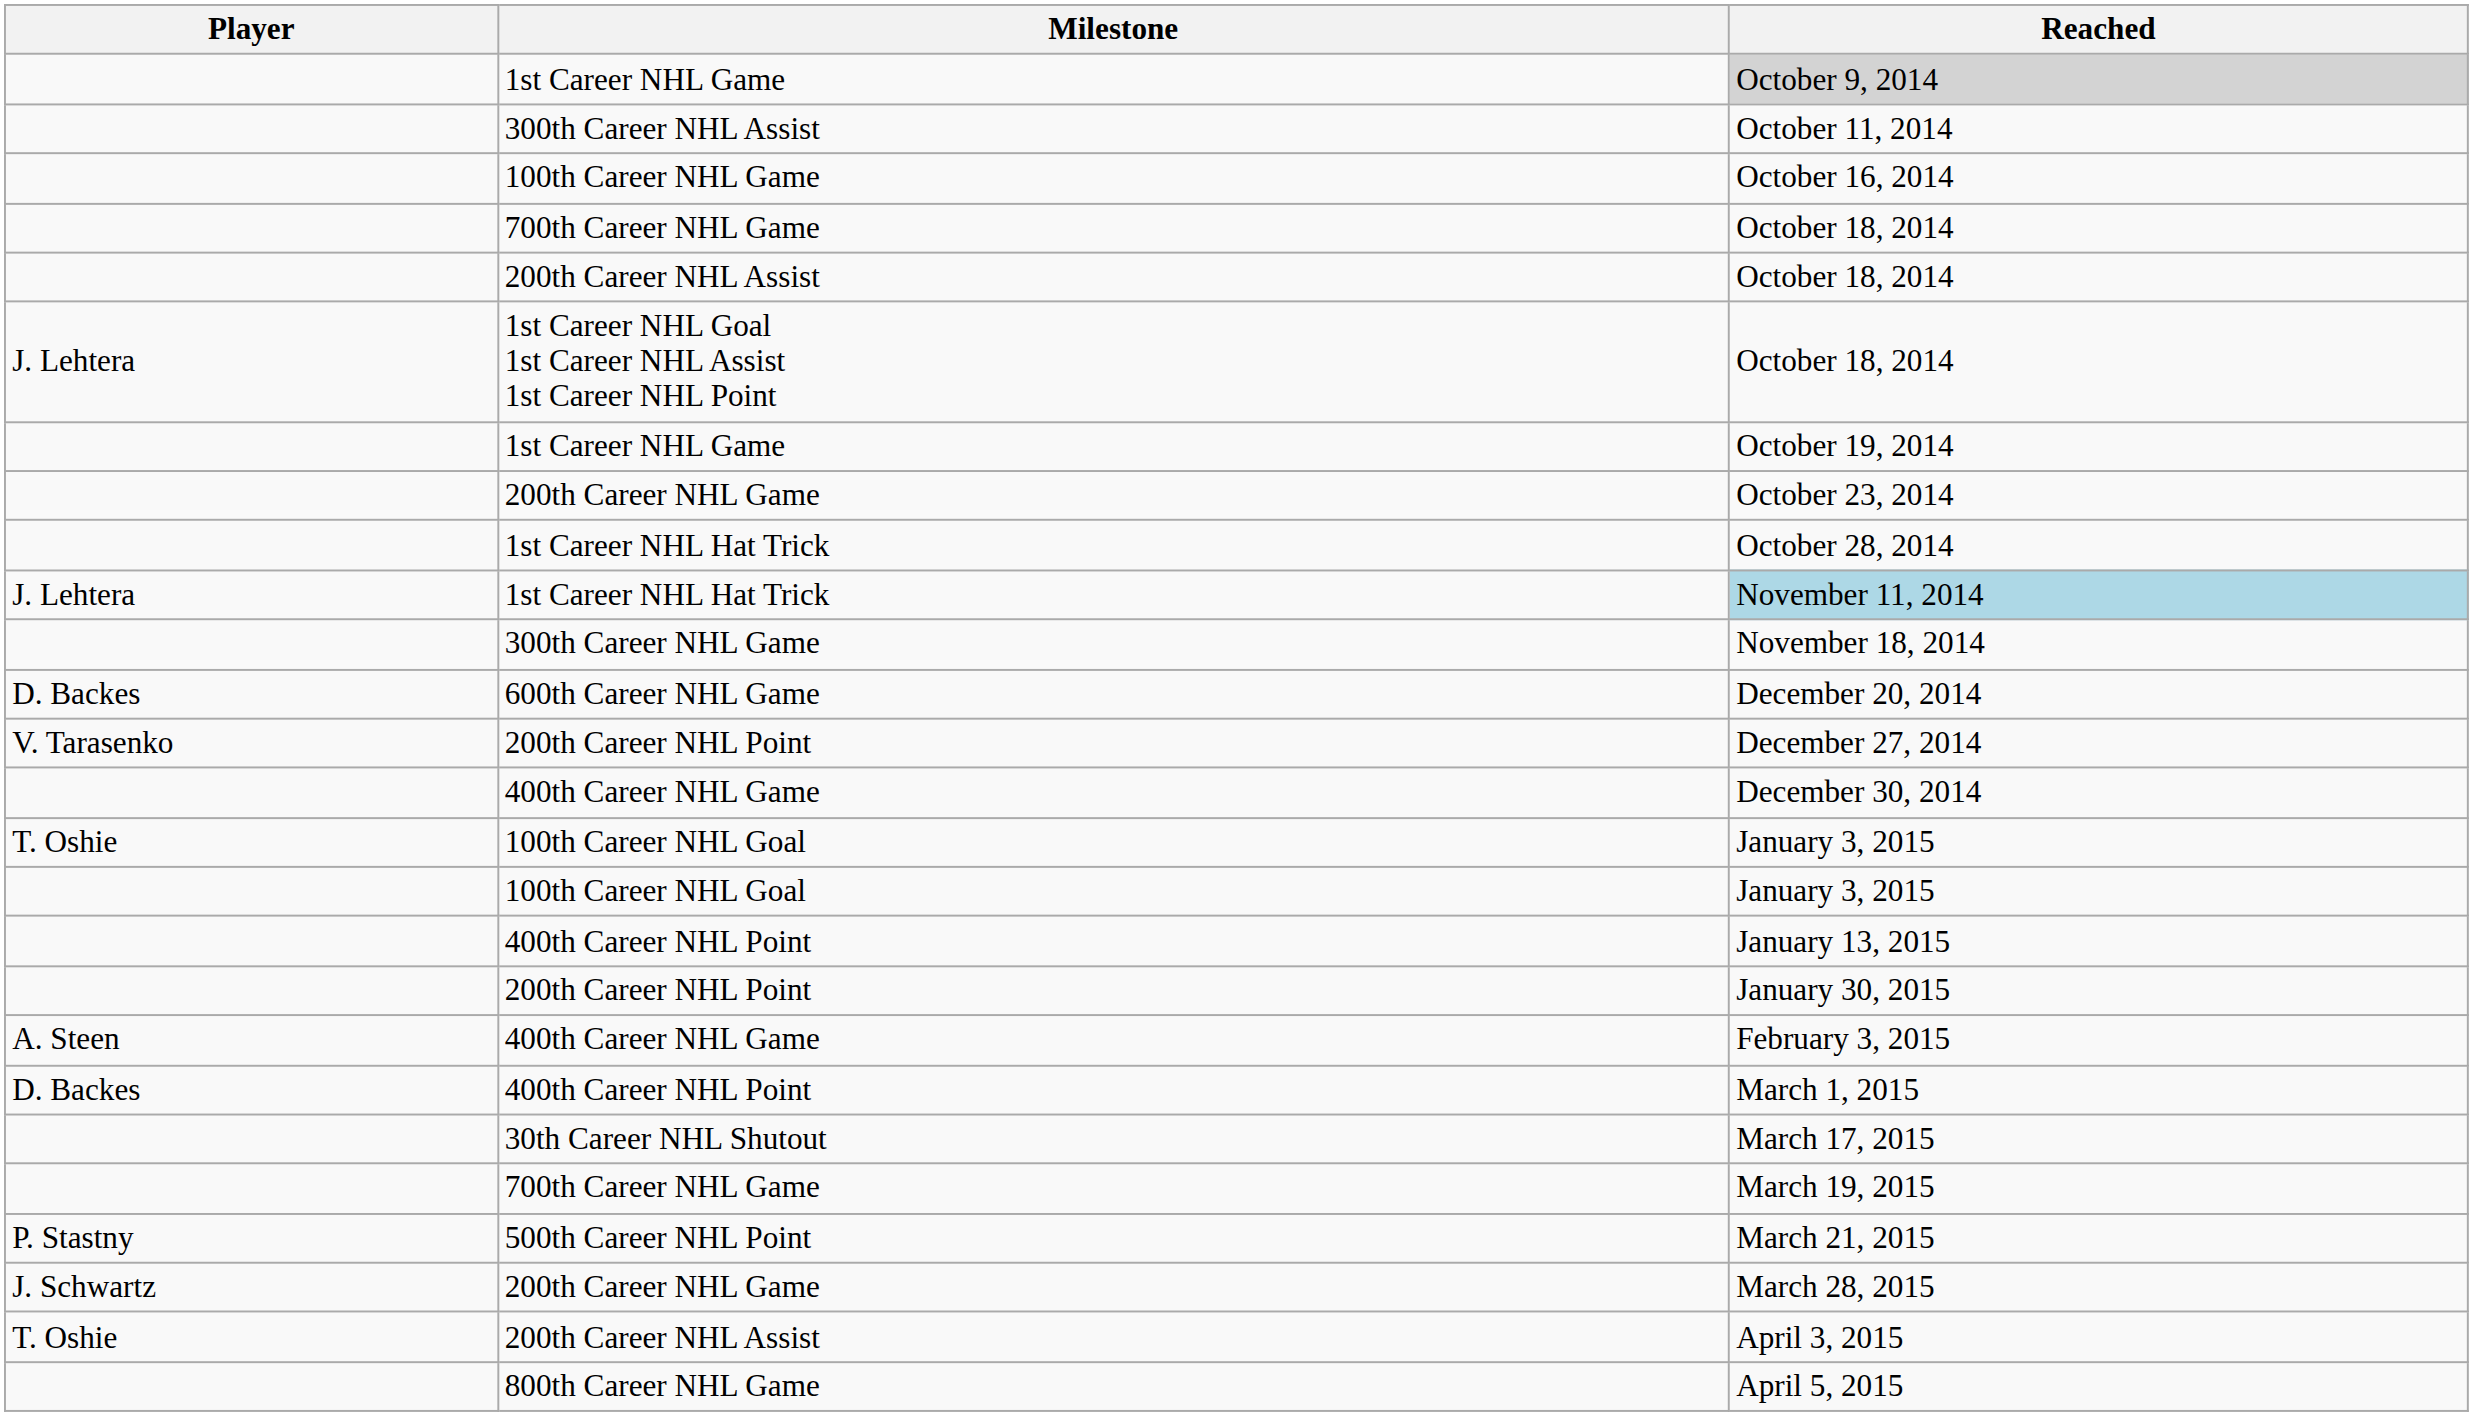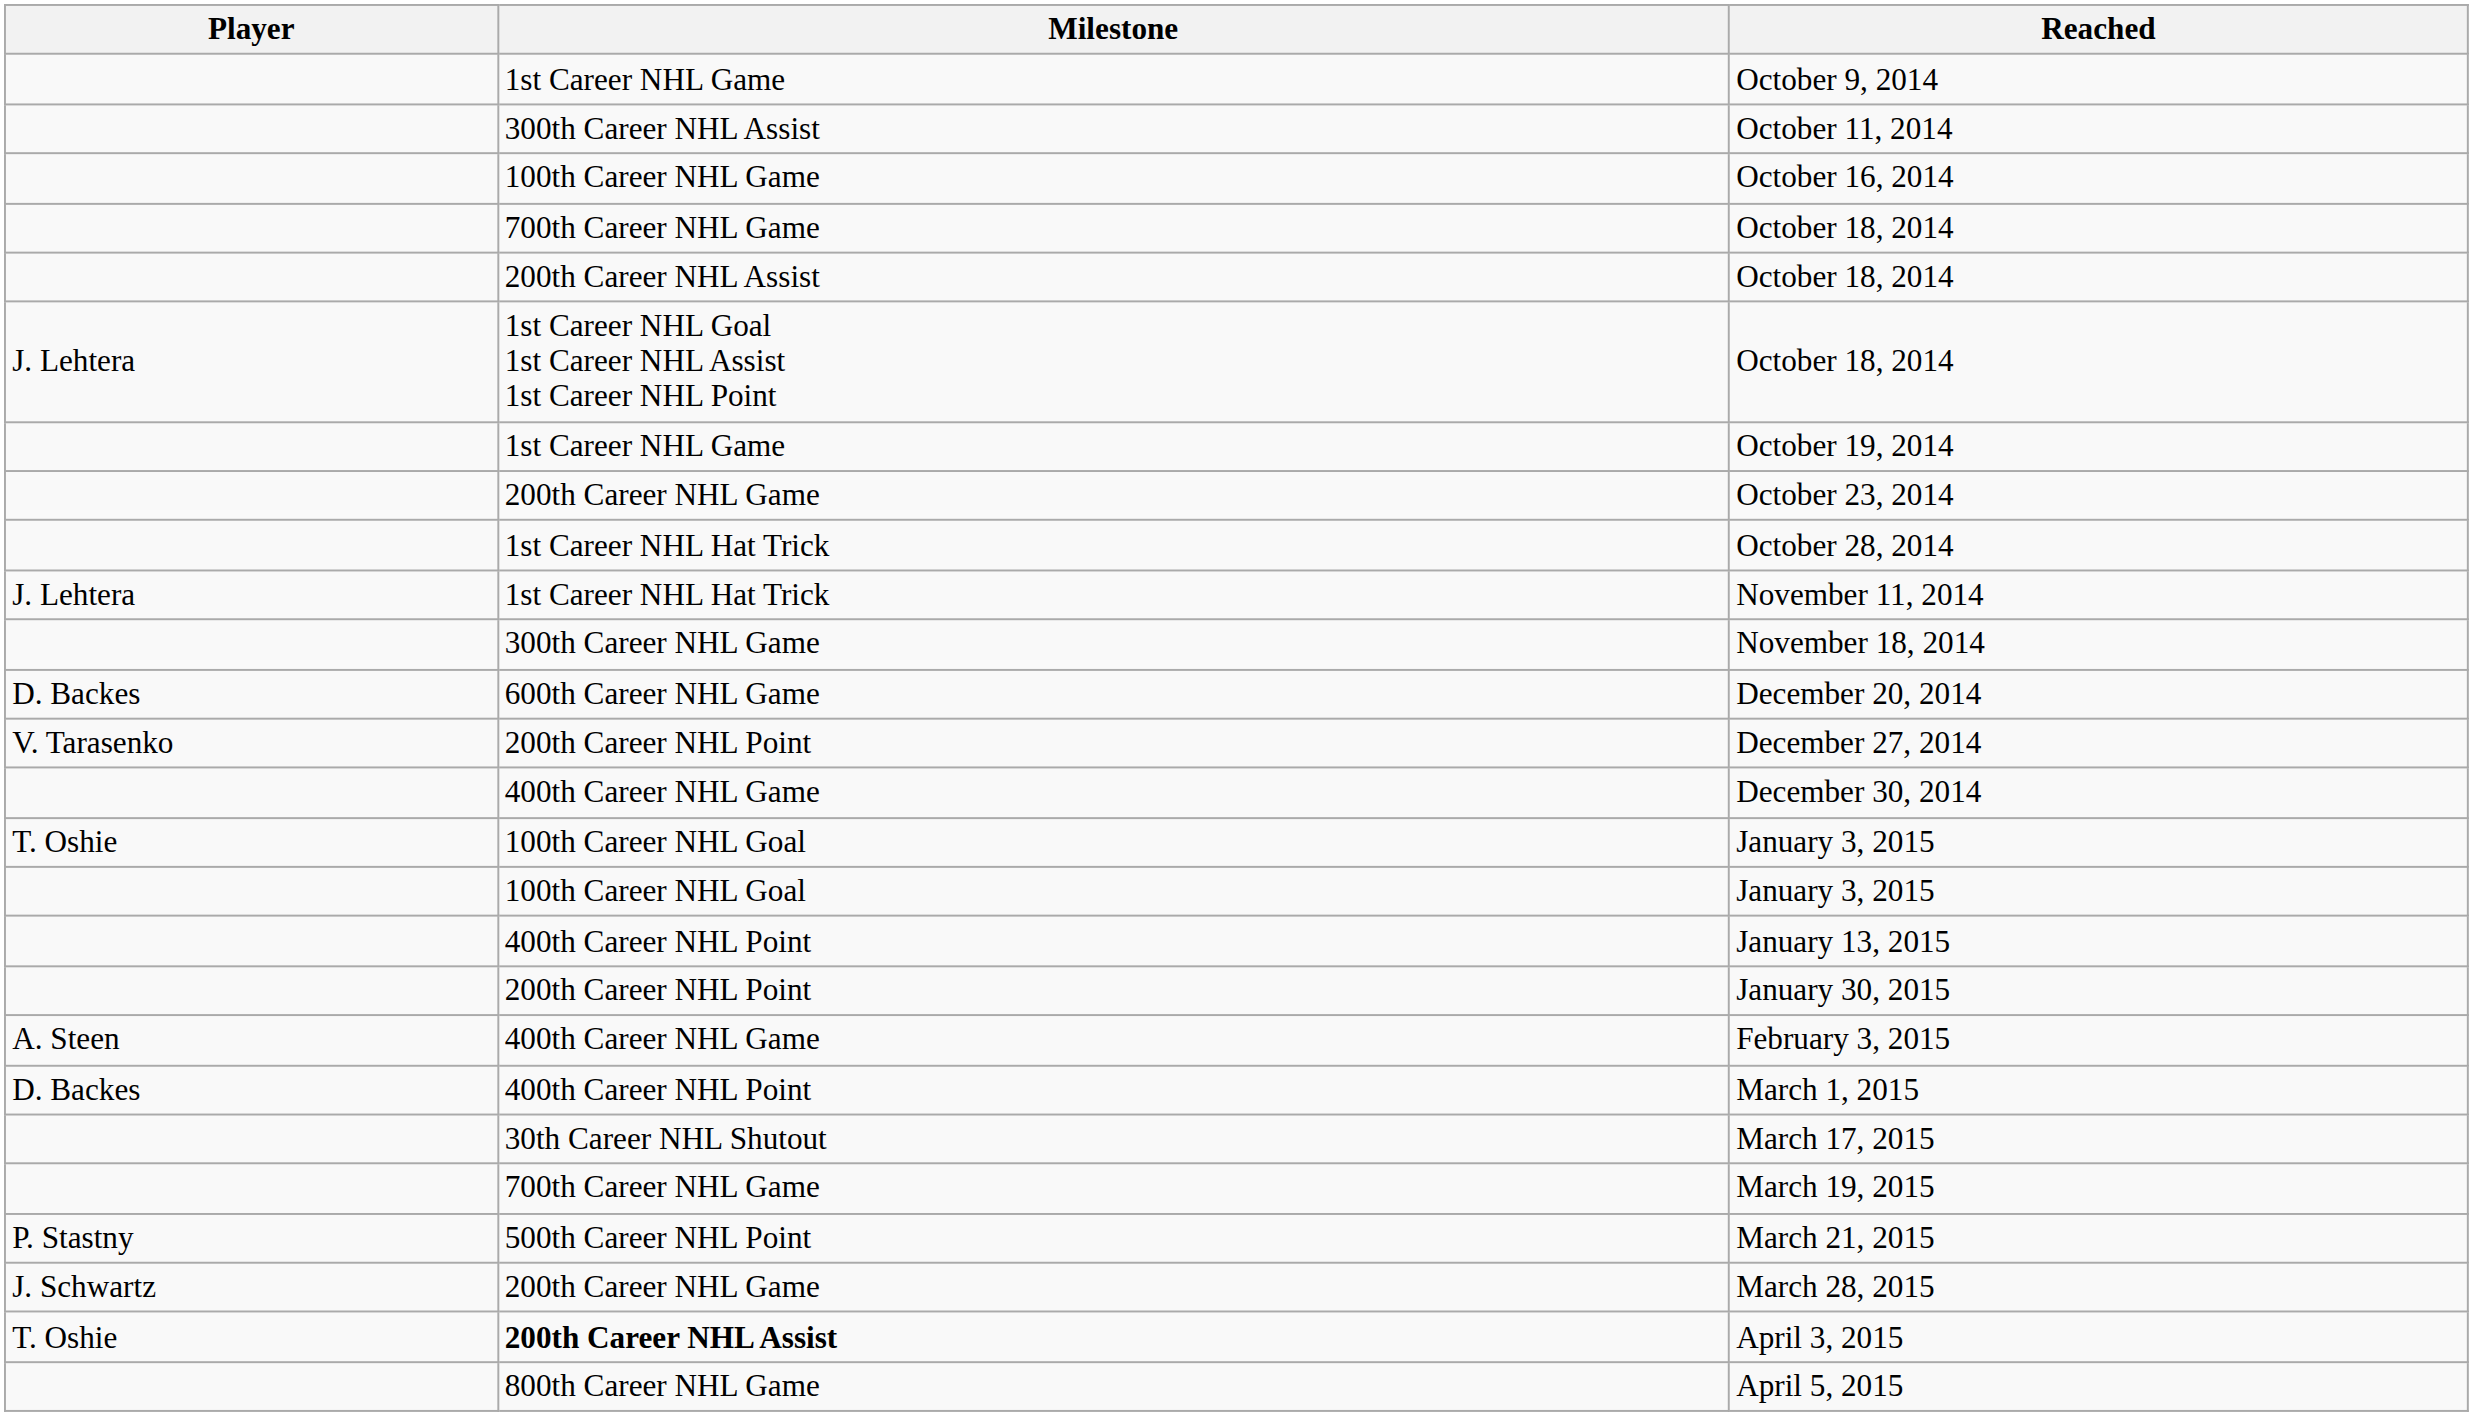row 2 | Reached: lightgrey background -> no background
row 11 | Reached: lightblue background -> no background
row 26 | Milestone: normal -> bold
